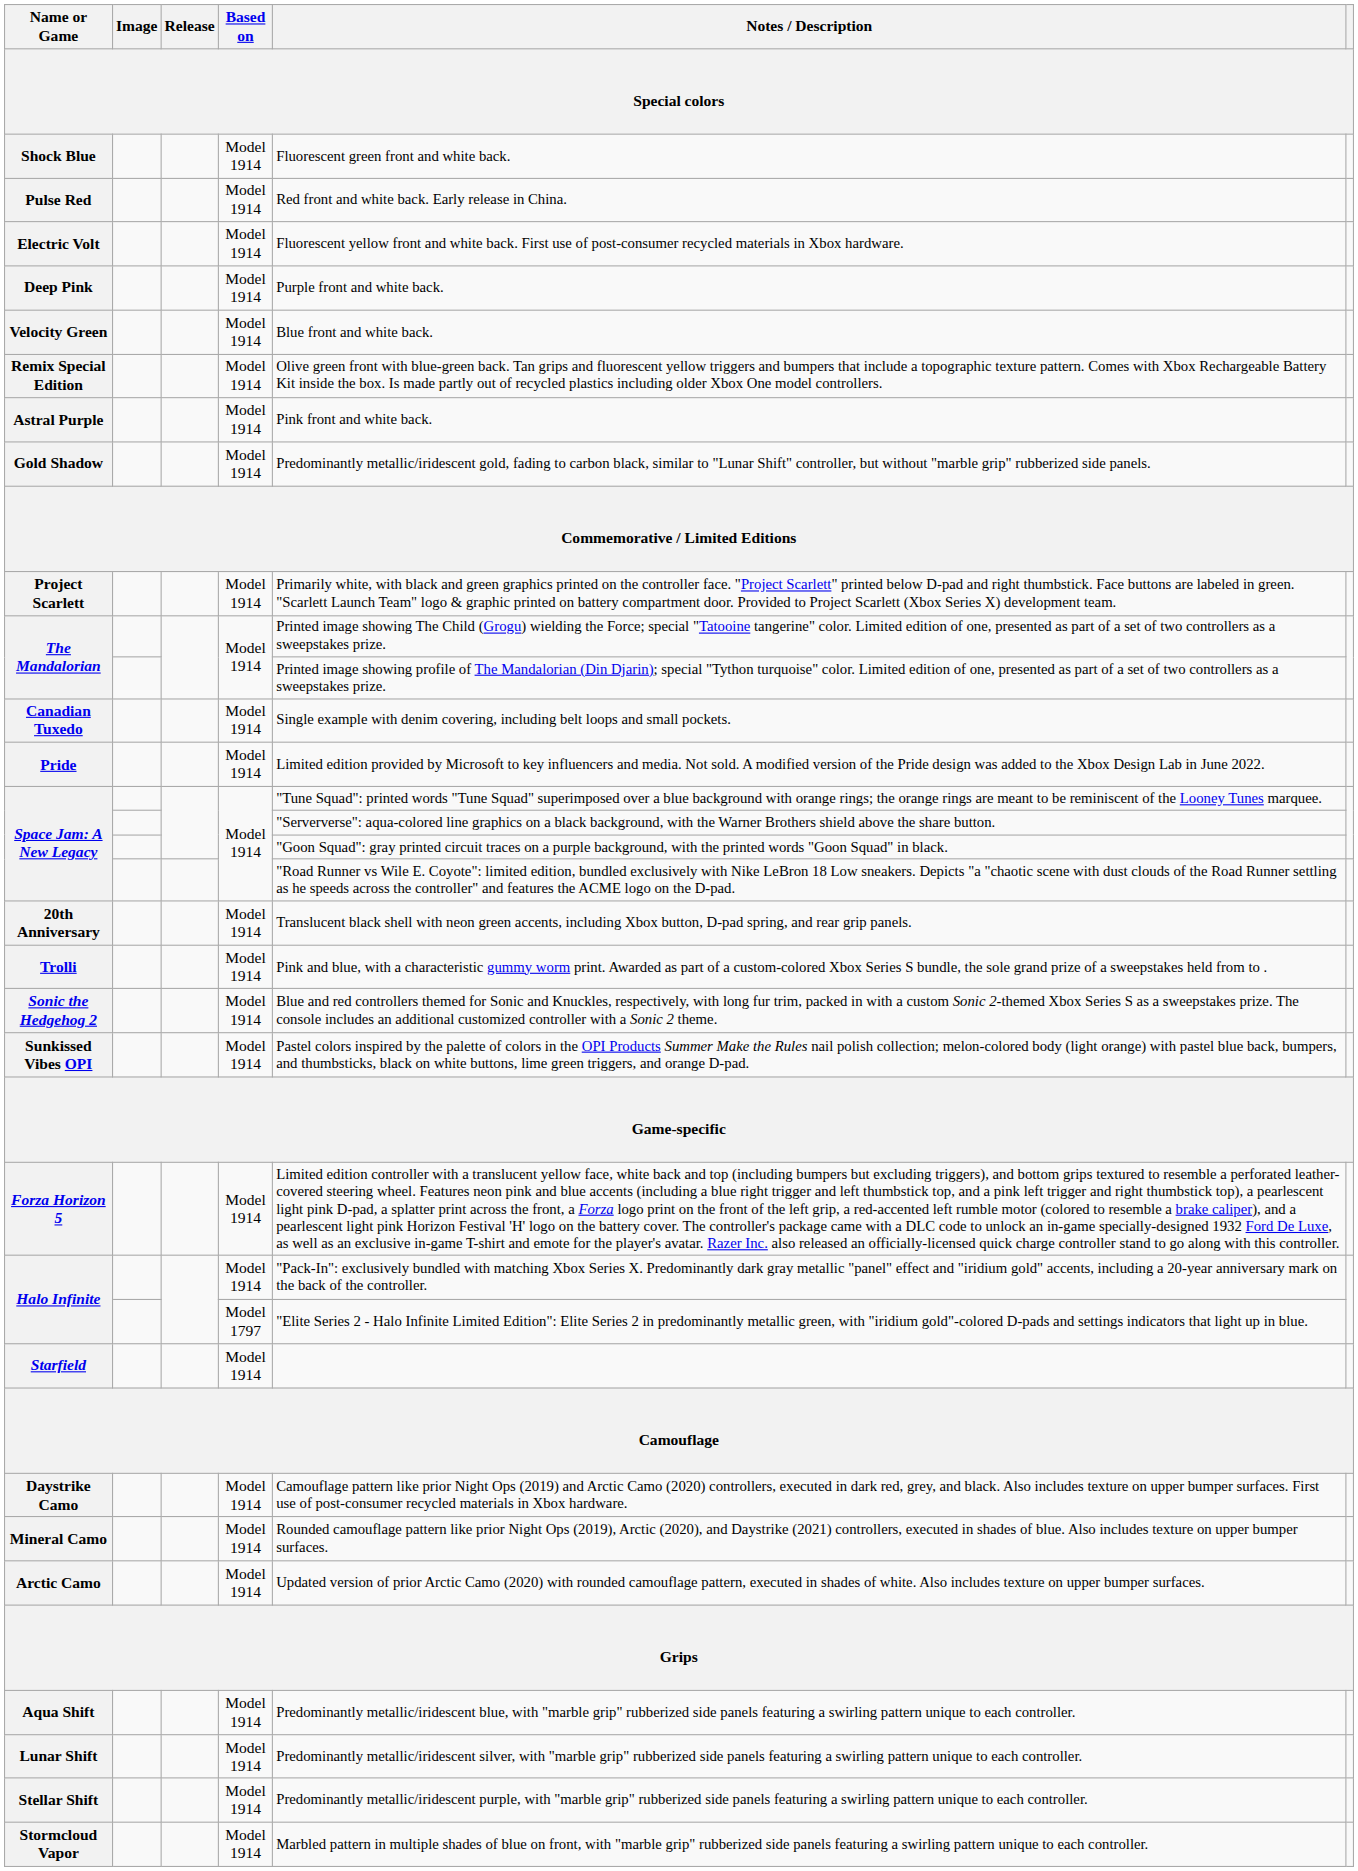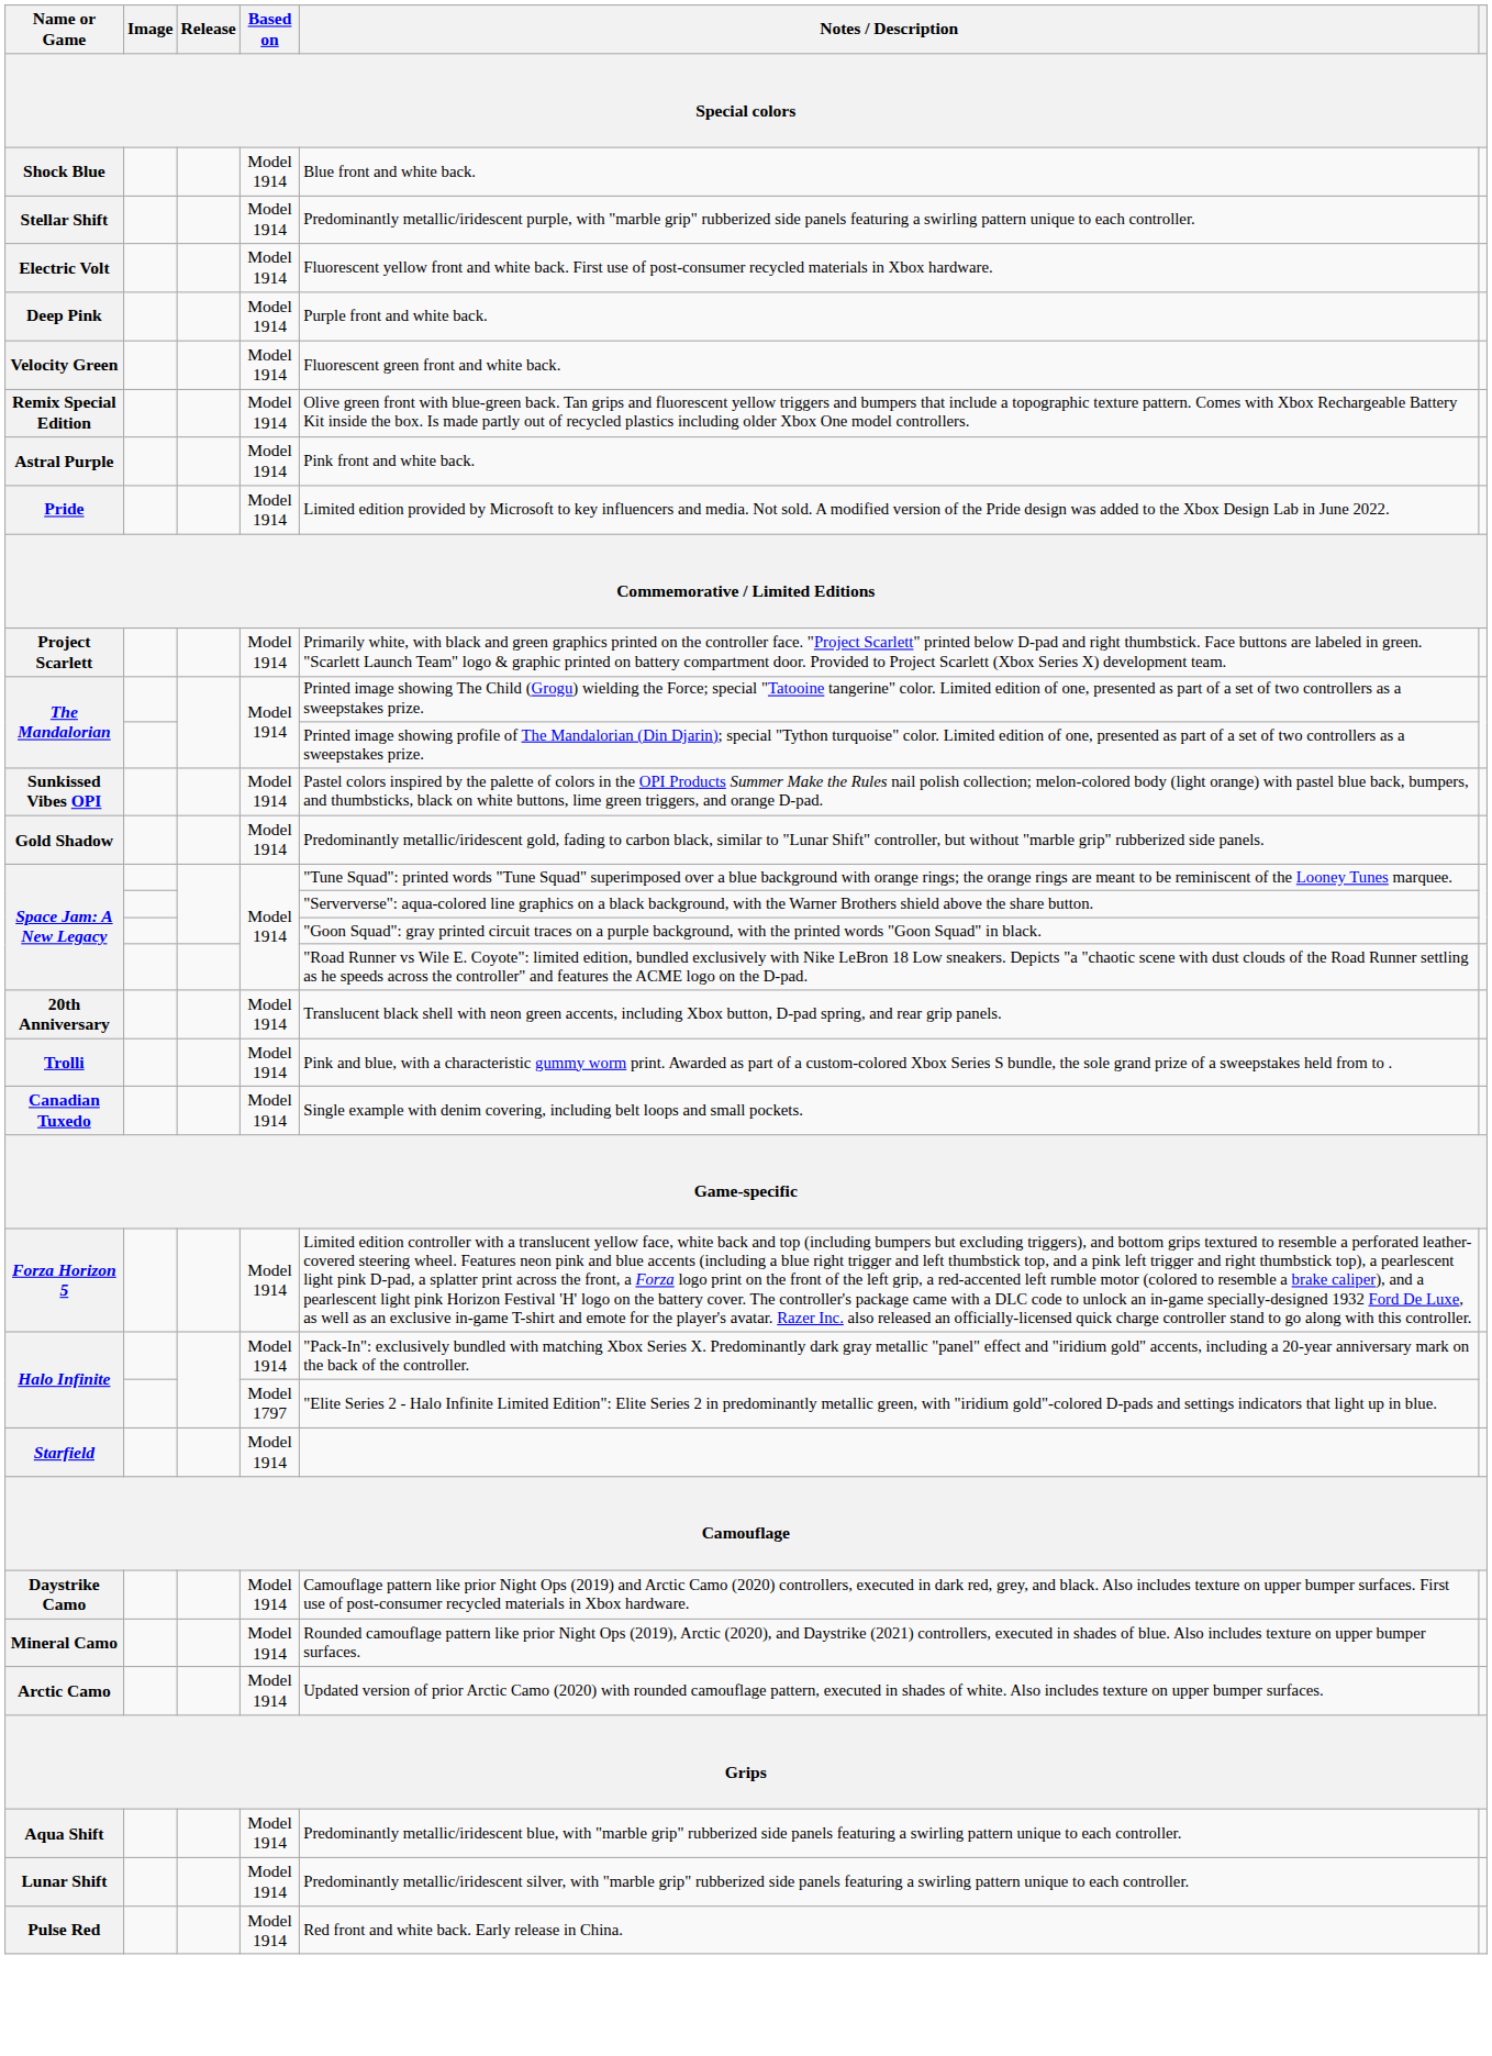Shock Blue | Notes / Description: Fluorescent green front and white back. -> Blue front and white back.
rows swapped: Pulse Red <-> Stellar Shift
Velocity Green | Notes / Description: Blue front and white back. -> Fluorescent green front and white back.
rows swapped: Gold Shadow <-> Pride
rows swapped: Canadian Tuxedo <-> Sunkissed Vibes OPI
- row: Sonic the Hedgehog 2 | Model 1914 | Blue and red controllers themed for Sonic and Knuckles, respectively, with long fur trim, packed in with a custom Sonic 2-themed Xbox Series S as a sweepstakes prize. The console includes an additional customized controller with a Sonic 2 theme.
- row: Stormcloud Vapor | Model 1914 | Marbled pattern in multiple shades of blue on front, with "marble grip" rubberized side panels featuring a swirling pattern unique to each controller.
